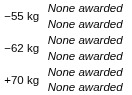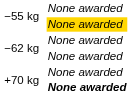row 2 | column 2: no background -> gold background
row 6 | column 2: normal -> bold
